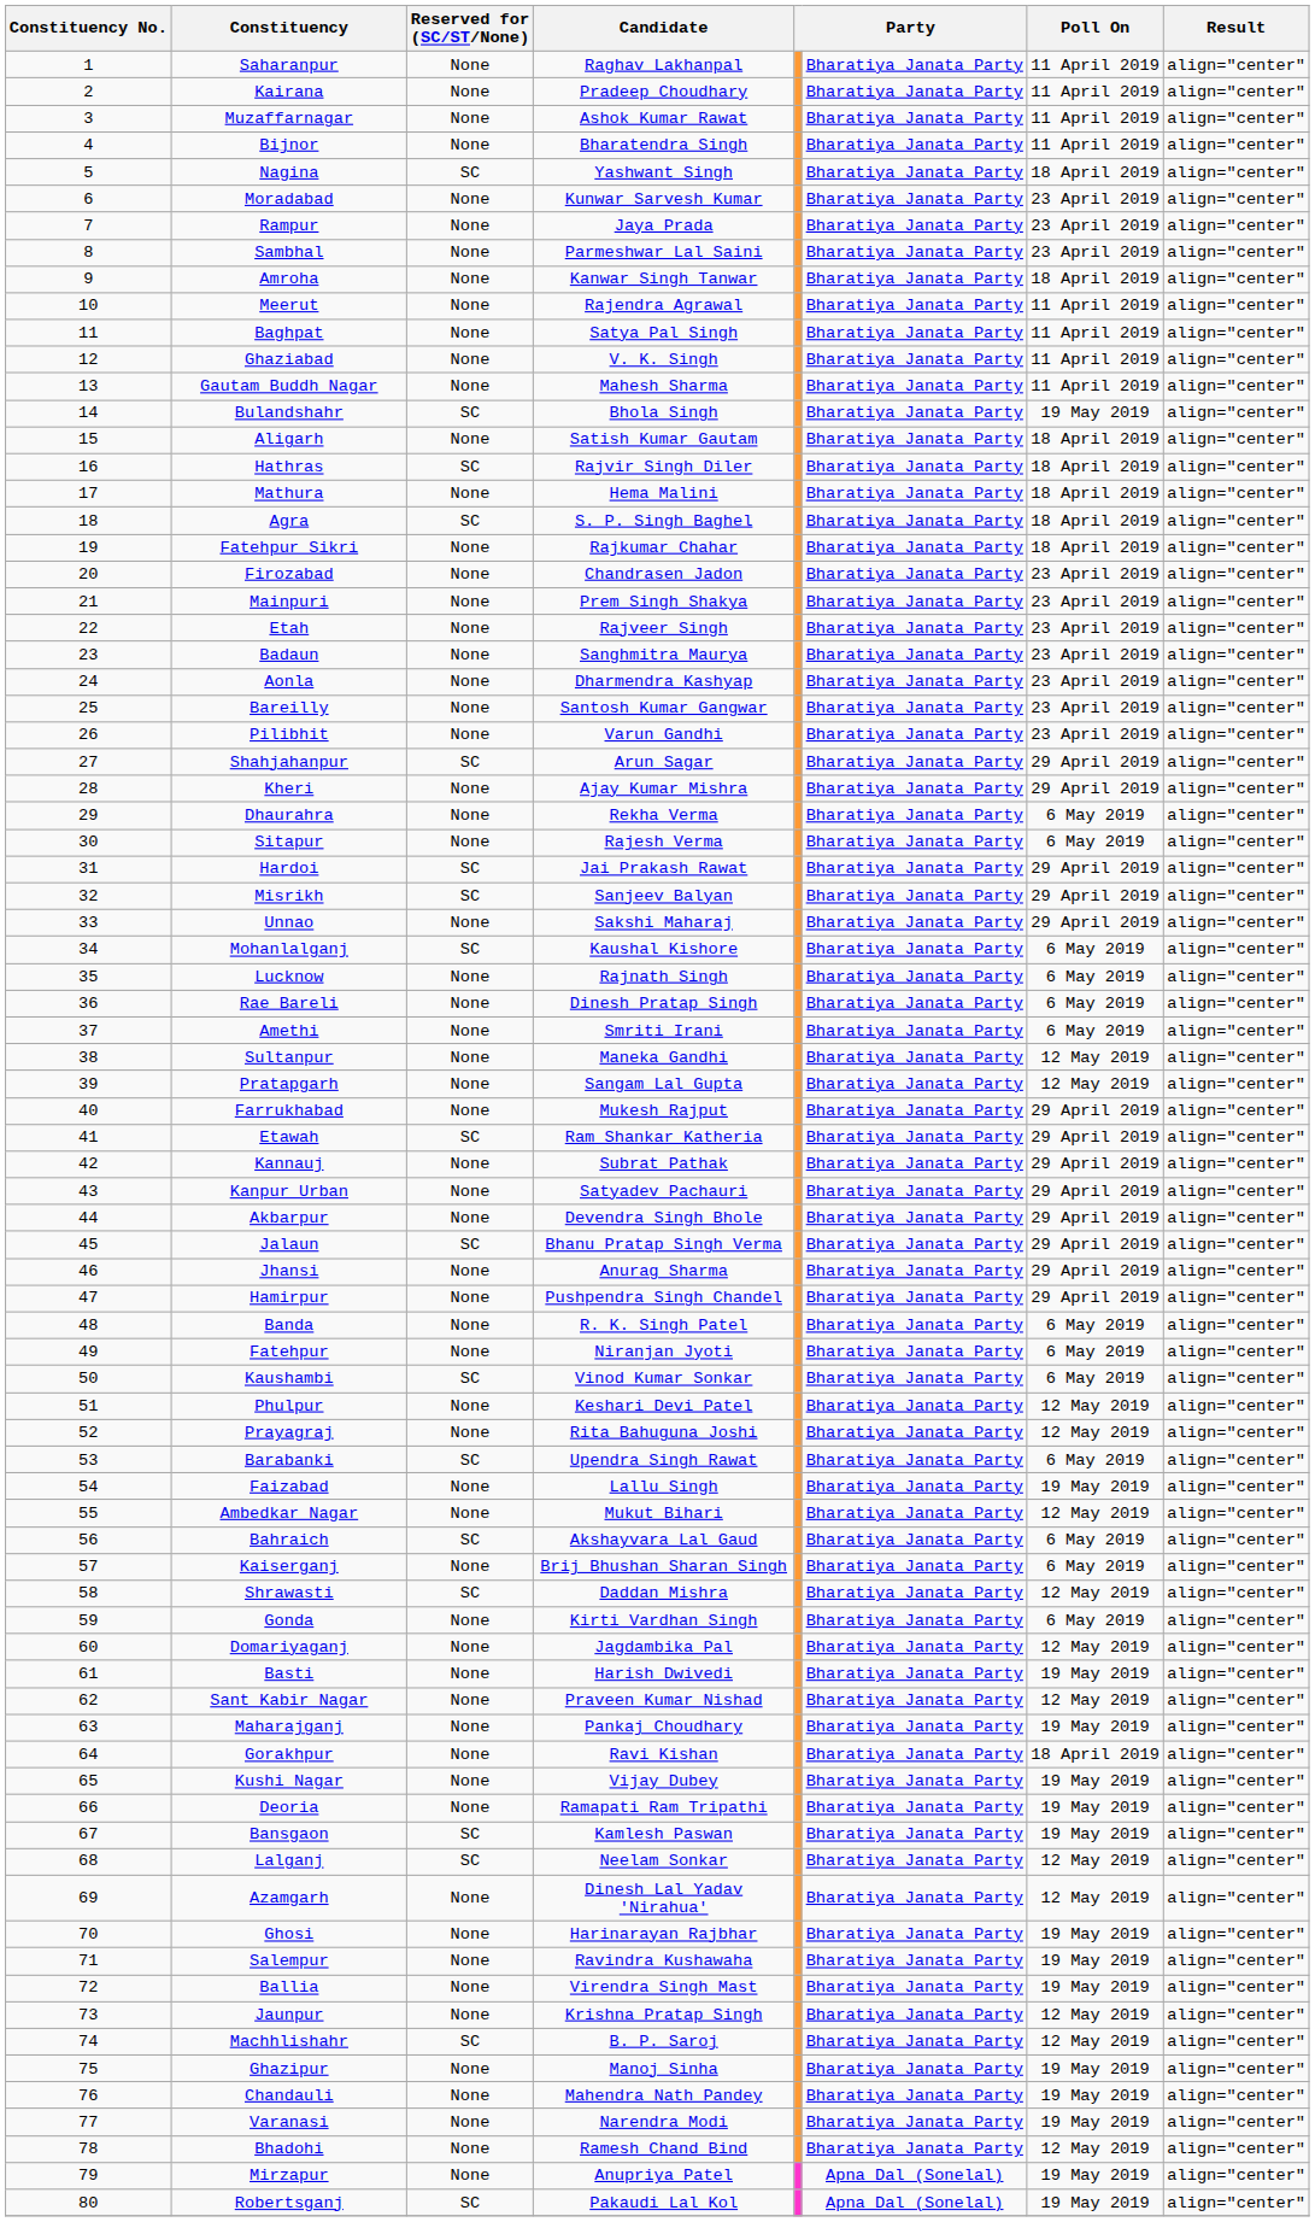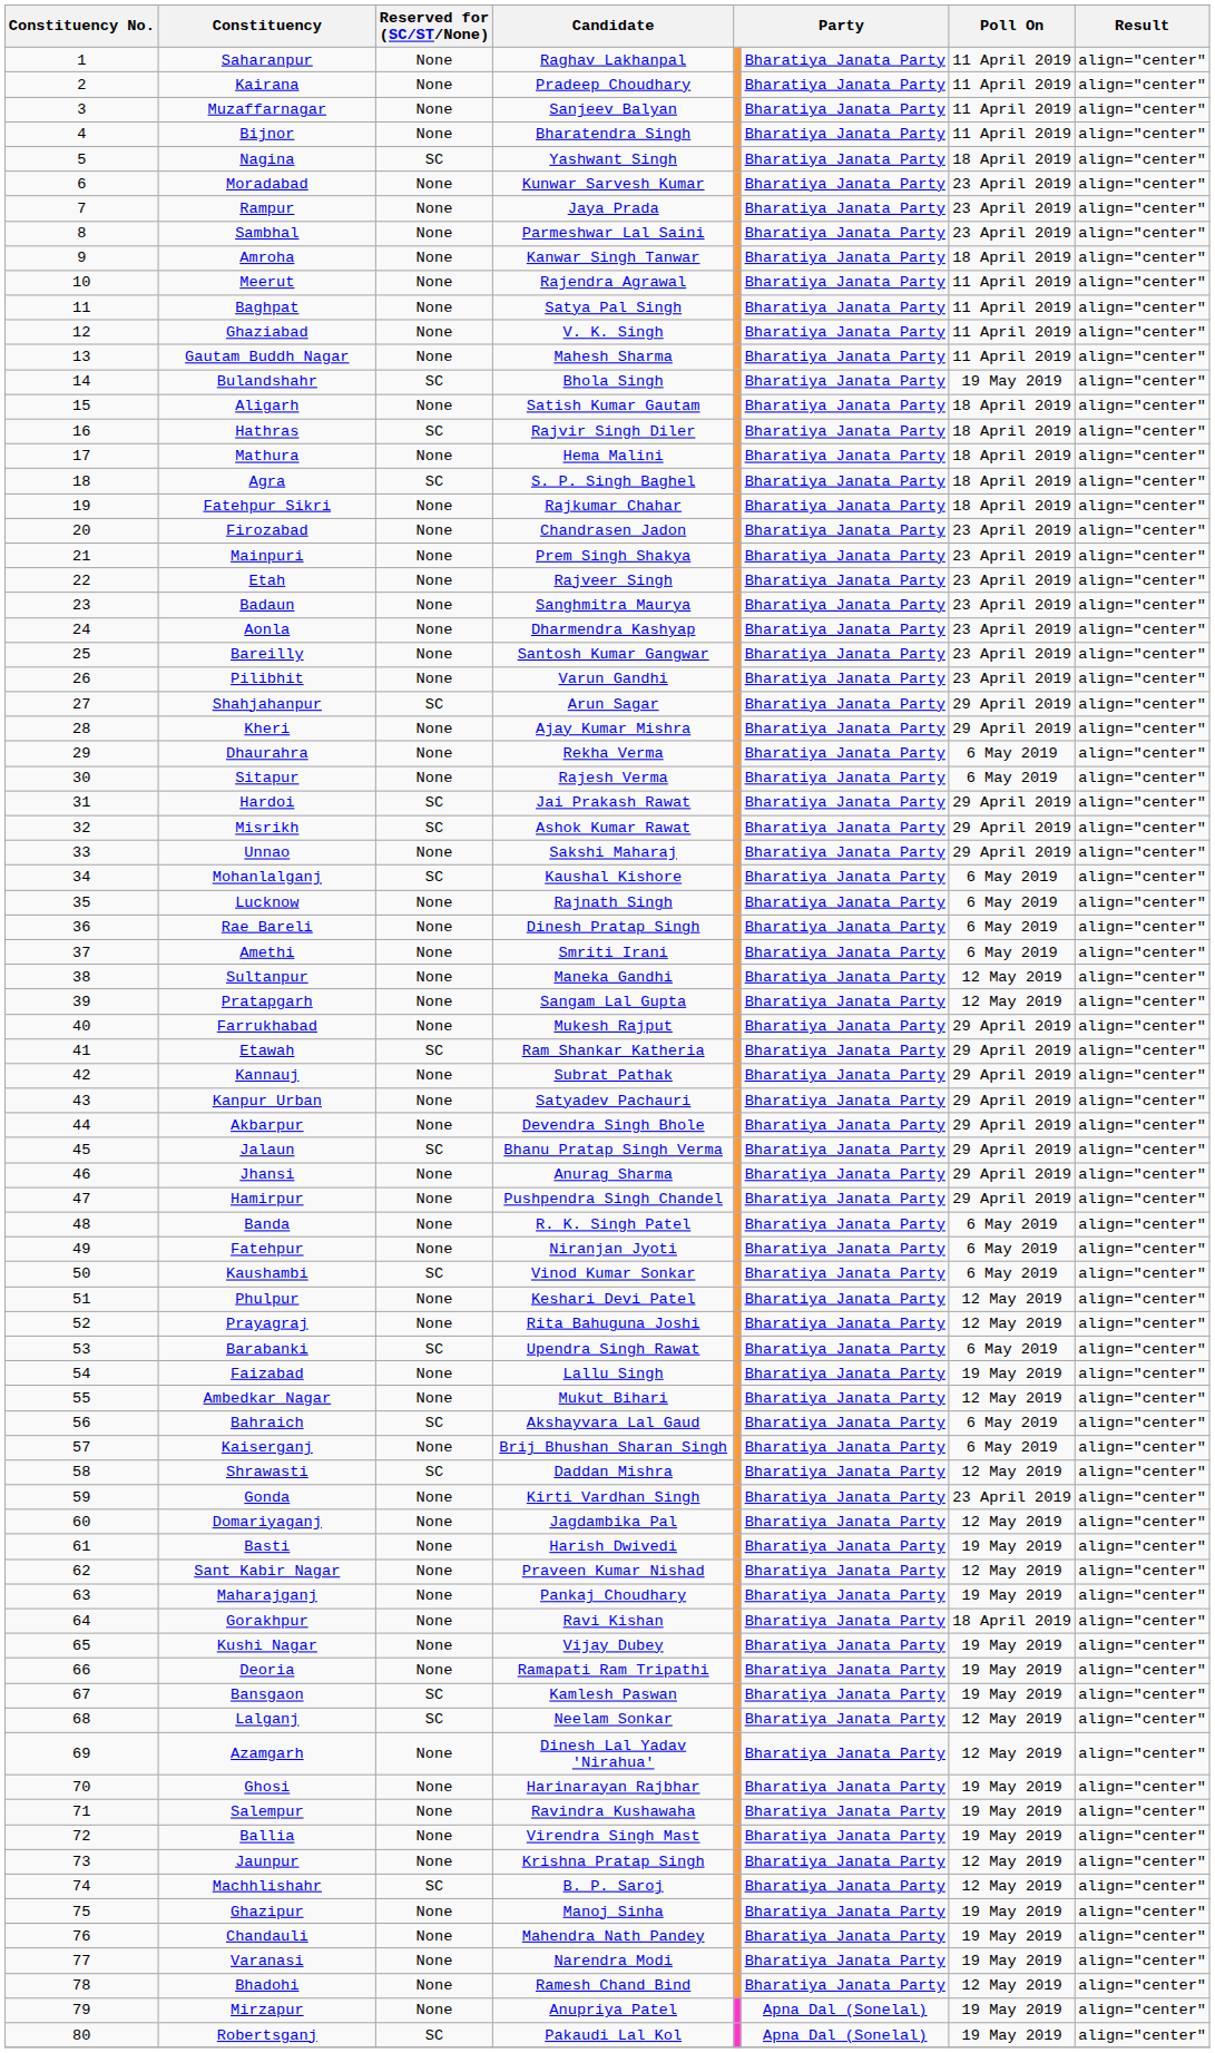Muzaffarnagar | Candidate: Ashok Kumar Rawat -> Sanjeev Balyan
Misrikh | Candidate: Sanjeev Balyan -> Ashok Kumar Rawat
Gonda | Poll On: 6 May 2019 -> 23 April 2019
